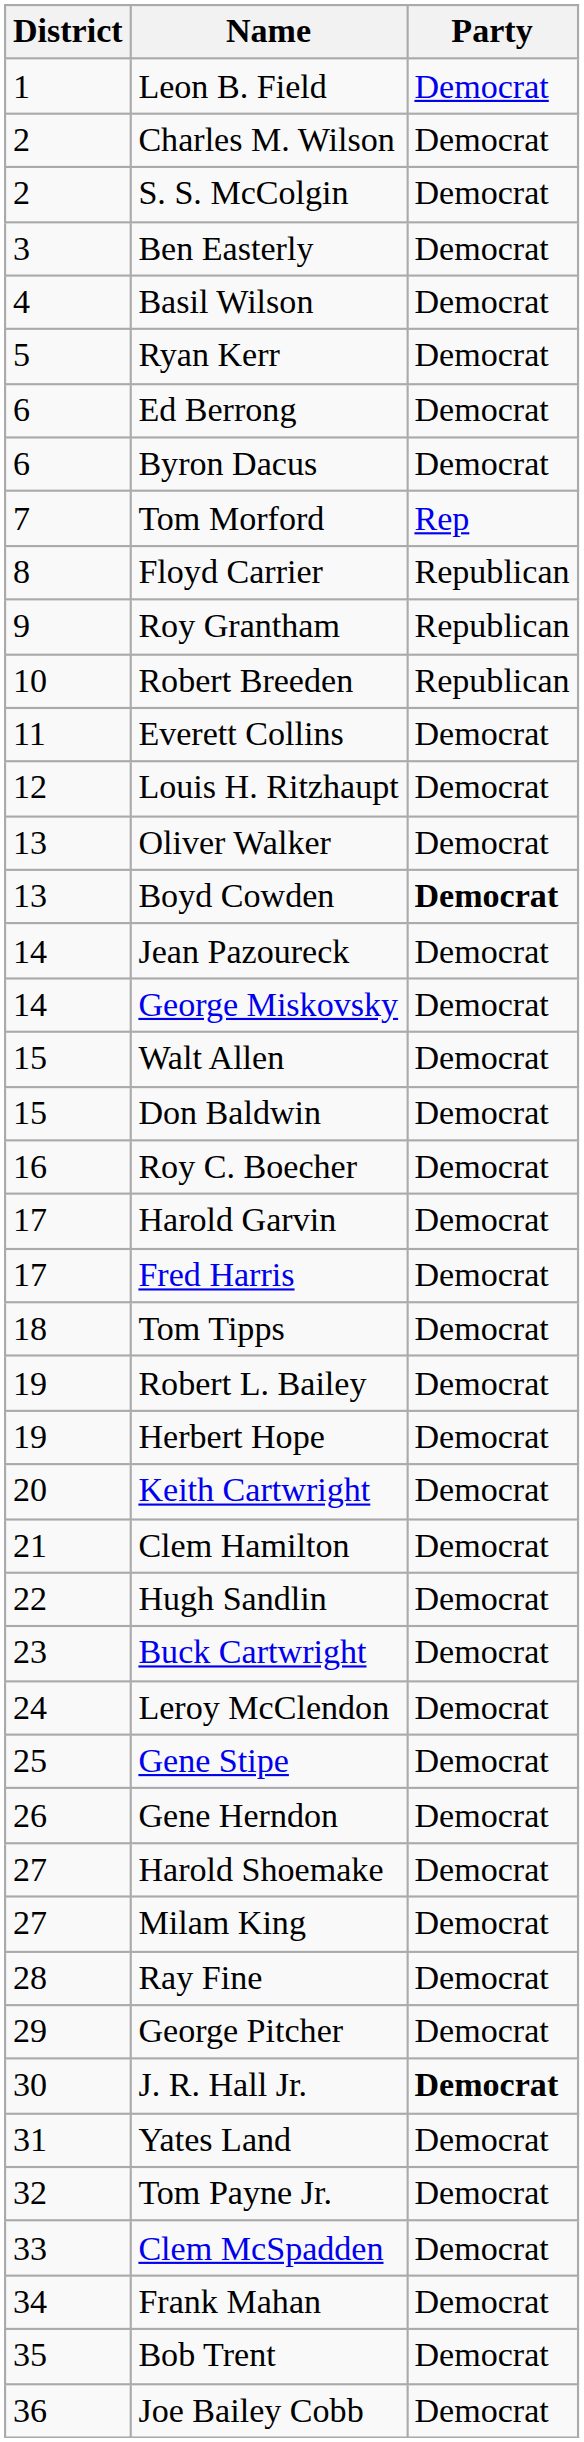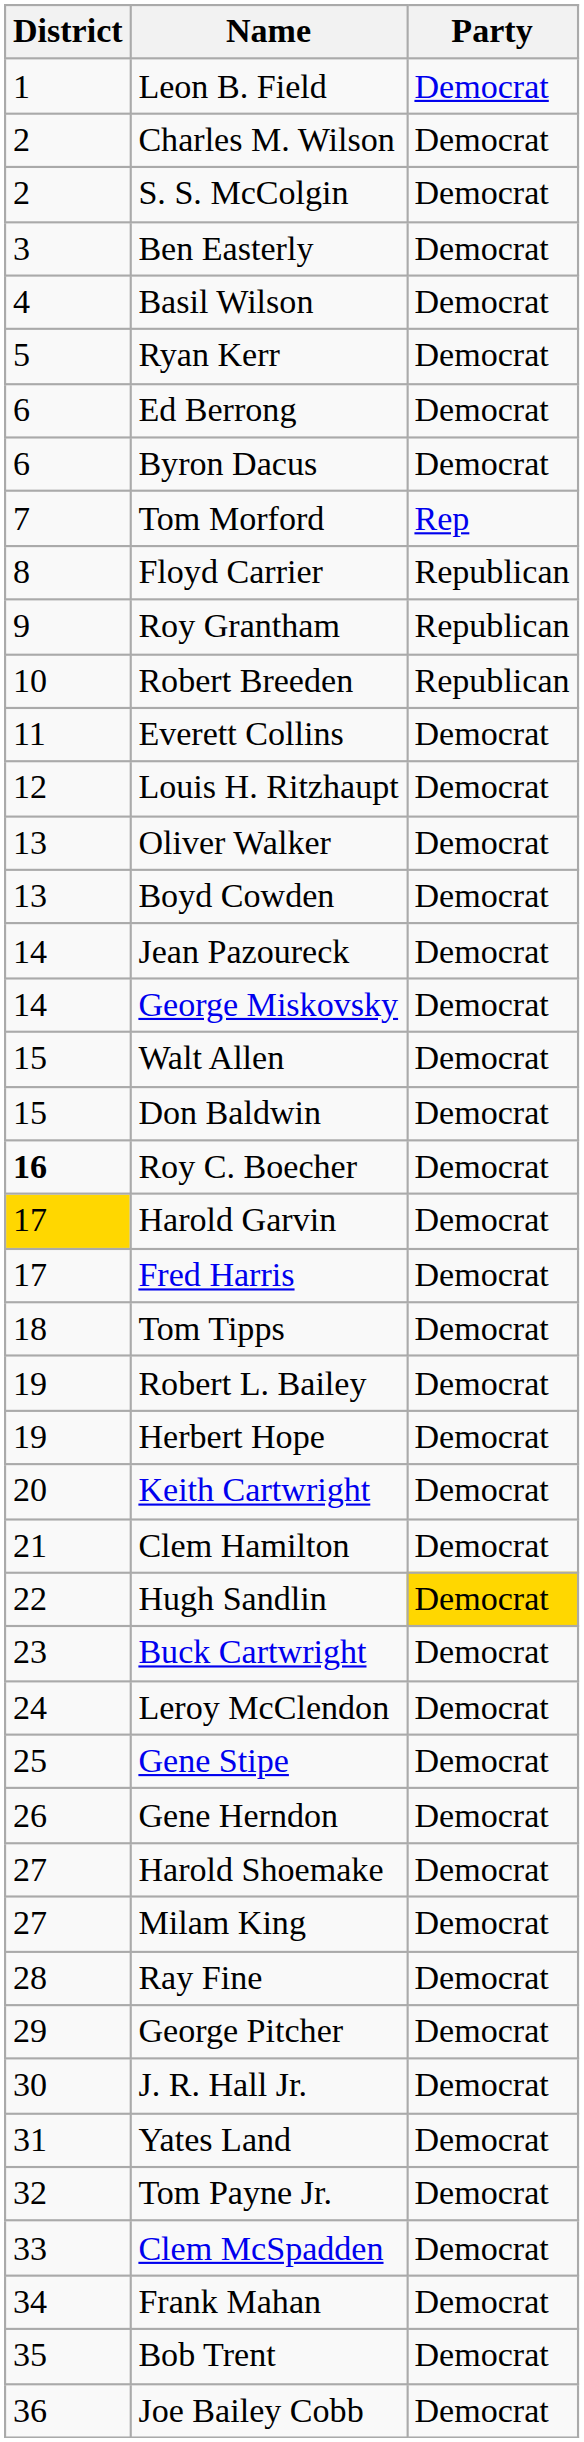Boyd Cowden | Party: bold -> normal
Roy C. Boecher | District: normal -> bold
Harold Garvin | District: no background -> gold background
Hugh Sandlin | Party: no background -> gold background
J. R. Hall Jr. | Party: bold -> normal
